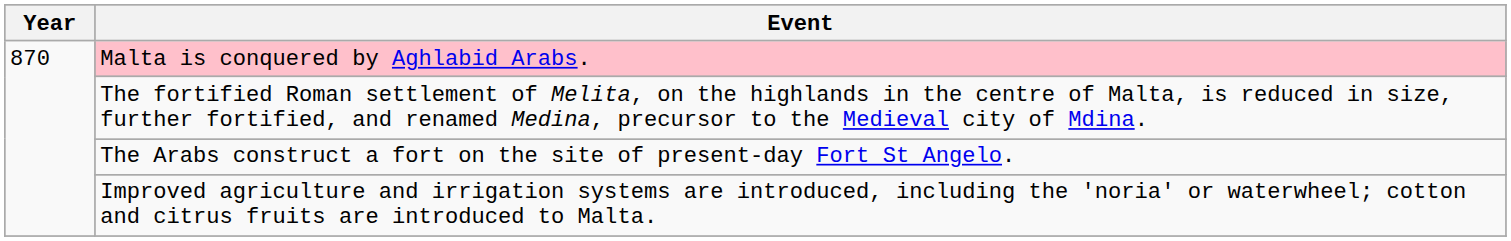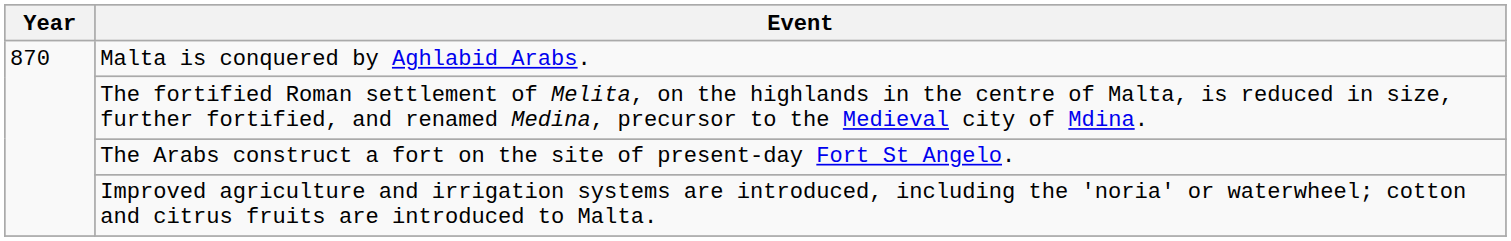Malta is conquered by Aghlabid Arabs. | Event: pink background -> no background
